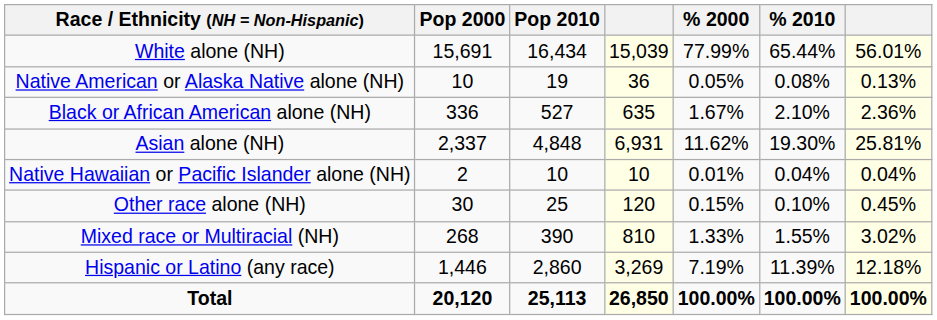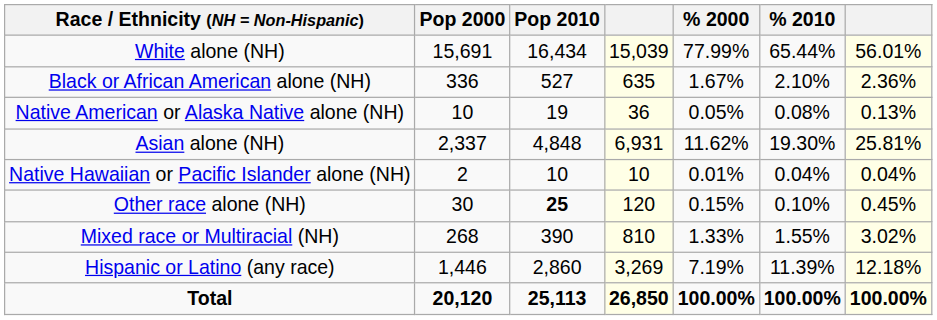rows swapped: Black or African American alone (NH) <-> Native American or Alaska Native alone (NH)
Other race alone (NH) | Pop 2010: normal -> bold
